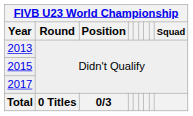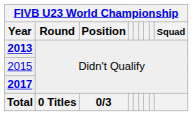2013 | FIVB U23 World Championship / Year: normal -> bold
2017 | FIVB U23 World Championship / Year: normal -> bold
